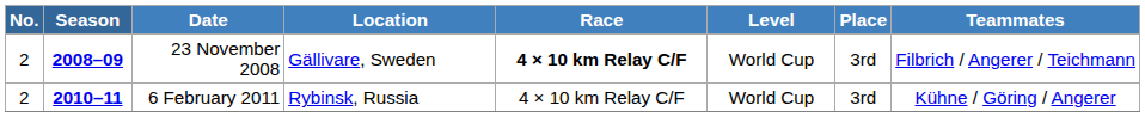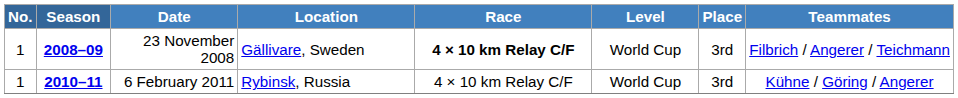23 November 2008 | No.: 2 -> 1
6 February 2011 | No.: 2 -> 1
